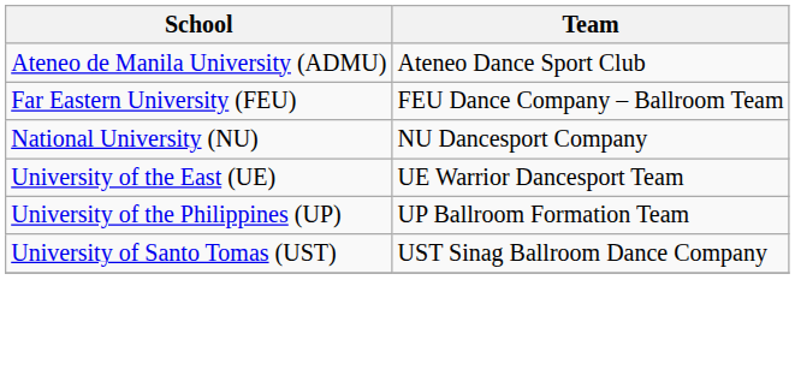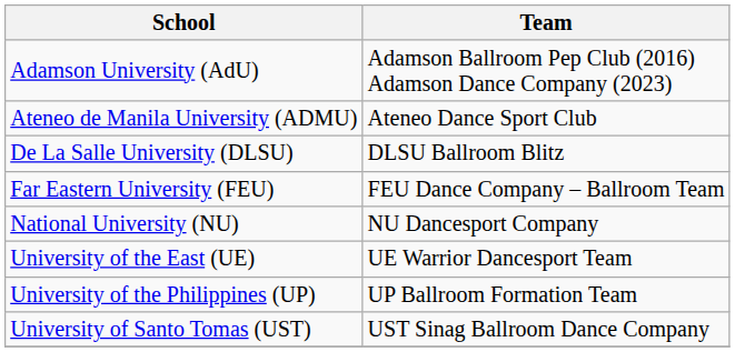+ row: Adamson University (AdU) | Adamson Ballroom Pep Club (2016) Adamson Dance Company (2023)
+ row: De La Salle University (DLSU) | DLSU Ballroom Blitz
